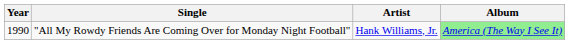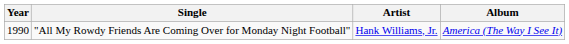row 2 | Album: lightgreen background -> no background
